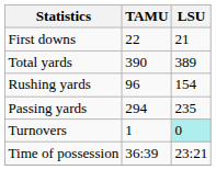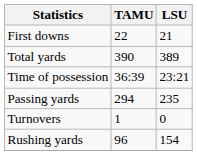rows swapped: Rushing yards <-> Time of possession
Turnovers | LSU: paleturquoise background -> no background
